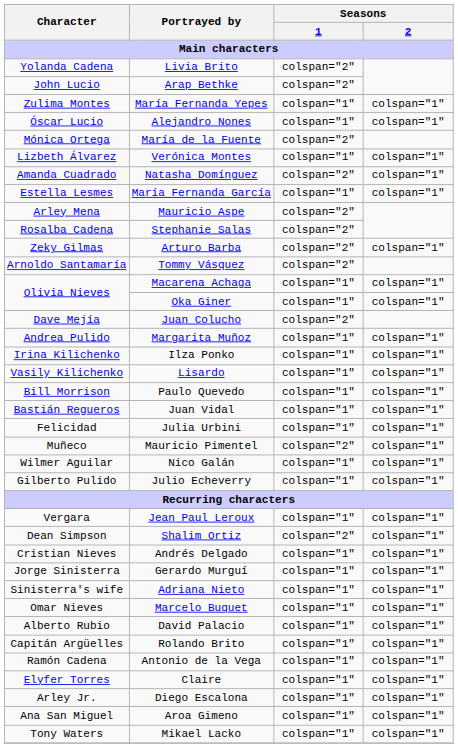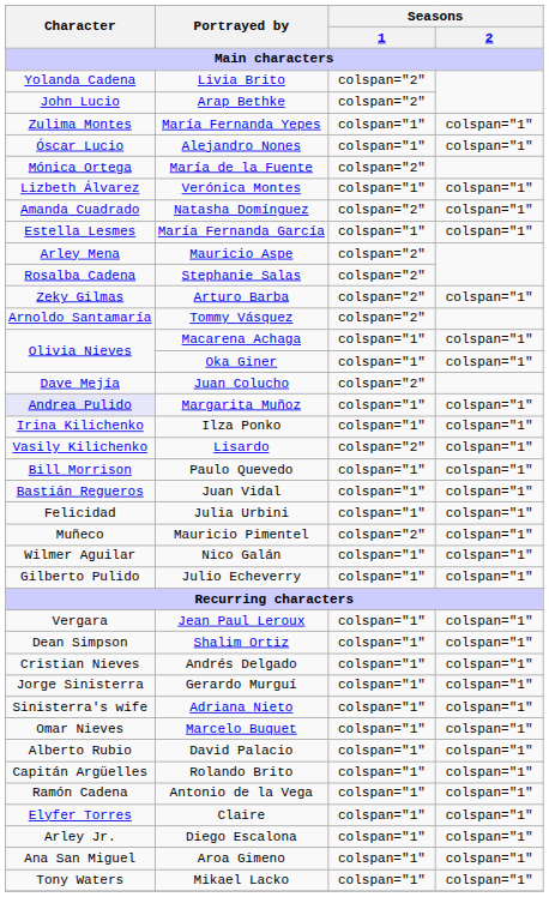Margarita Muñoz | Character: no background -> lavender background
Lisardo | Seasons / 1: colspan="1" -> colspan="2"
Shalim Ortiz | Seasons / 1: colspan="2" -> colspan="1"
